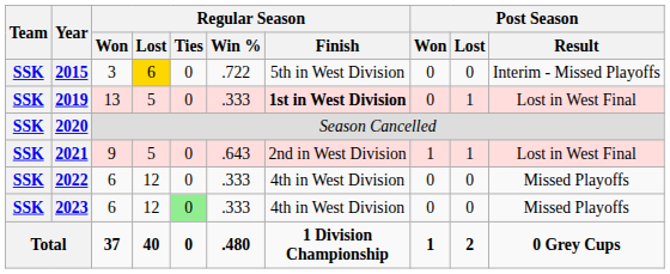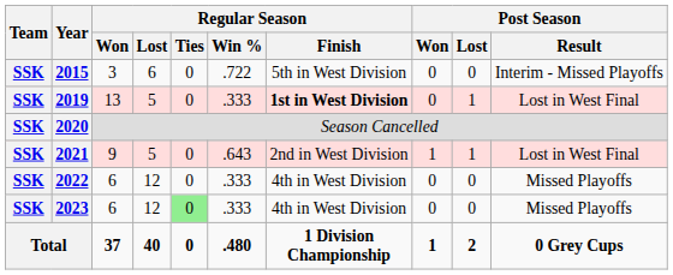2015 | Regular Season / Lost: gold background -> no background
